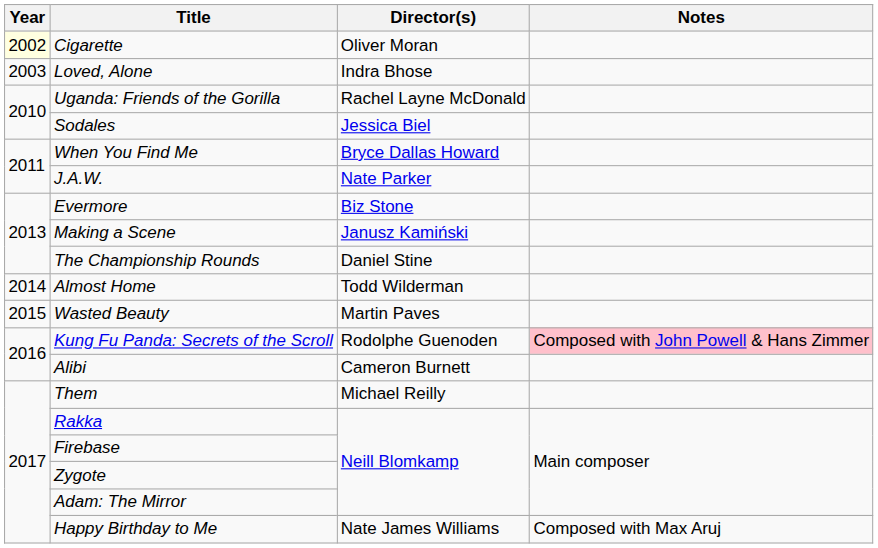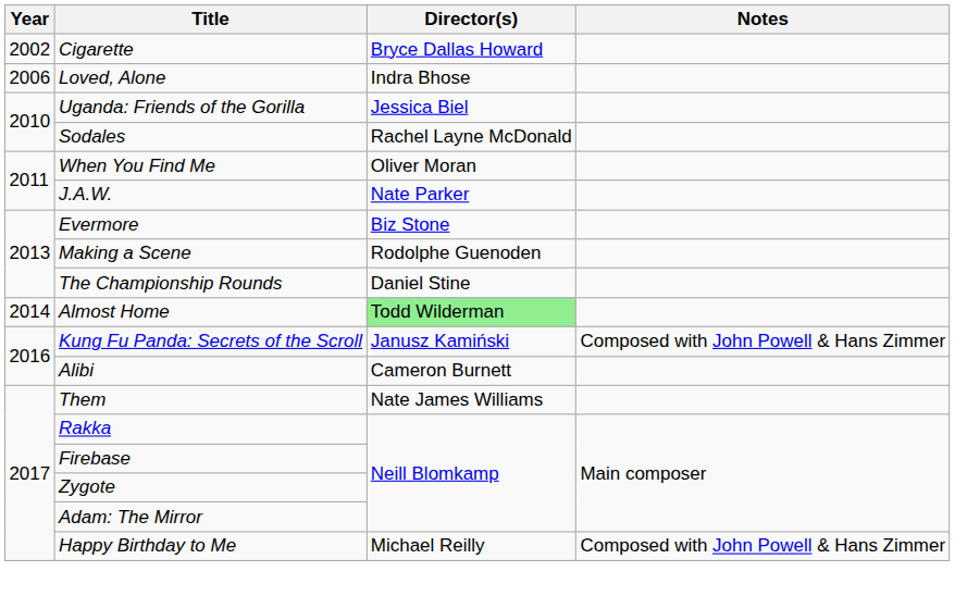Cigarette | Year: lightyellow background -> no background
Cigarette | Director(s): Oliver Moran -> Bryce Dallas Howard
Loved, Alone | Year: 2003 -> 2006
Uganda: Friends of the Gorilla | Director(s): Rachel Layne McDonald -> Jessica Biel
Sodales | Director(s): Jessica Biel -> Rachel Layne McDonald
When You Find Me | Director(s): Bryce Dallas Howard -> Oliver Moran
Making a Scene | Director(s): Janusz Kamiński -> Rodolphe Guenoden
Almost Home | Director(s): no background -> lightgreen background
- row: 2015 | Wasted Beauty | Martin Paves
Kung Fu Panda: Secrets of the Scroll | Director(s): Rodolphe Guenoden -> Janusz Kamiński
Kung Fu Panda: Secrets of the Scroll | Notes: pink background -> no background
Them | Director(s): Michael Reilly -> Nate James Williams
Happy Birthday to Me | Director(s): Nate James Williams -> Michael Reilly
Happy Birthday to Me | Notes: Composed with Max Aruj -> Composed with John Powell & Hans Zimmer
